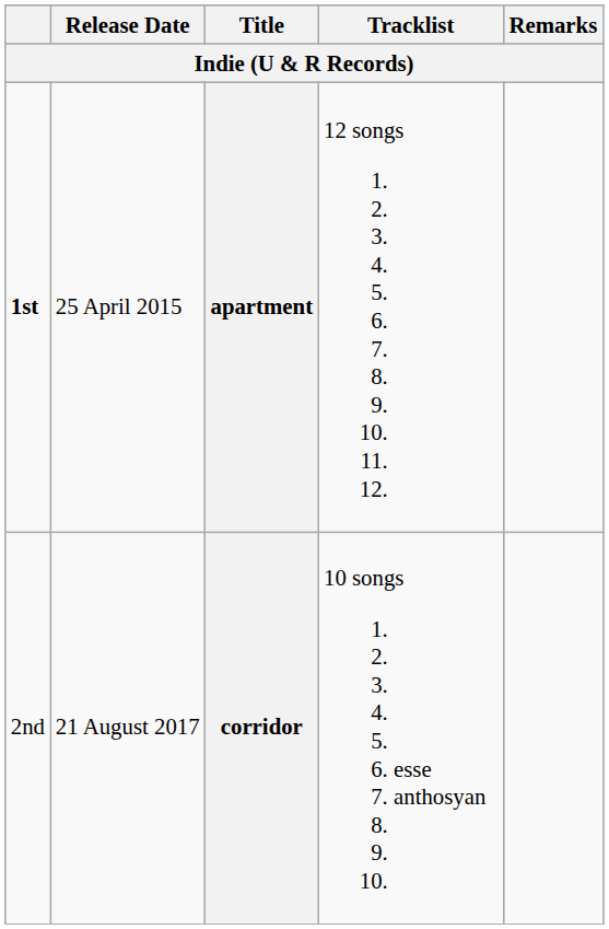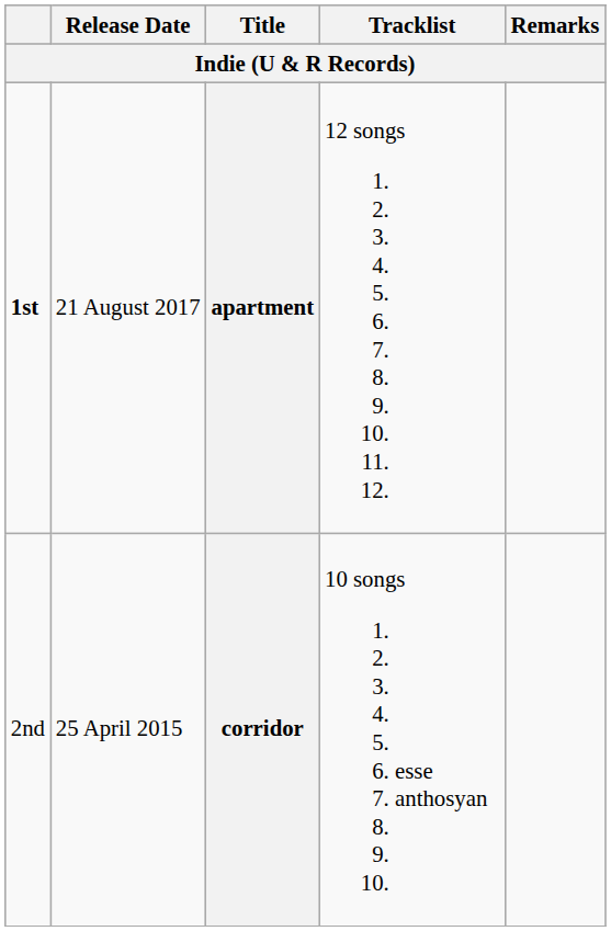apartment | Release Date: 25 April 2015 -> 21 August 2017
corridor | Release Date: 21 August 2017 -> 25 April 2015
